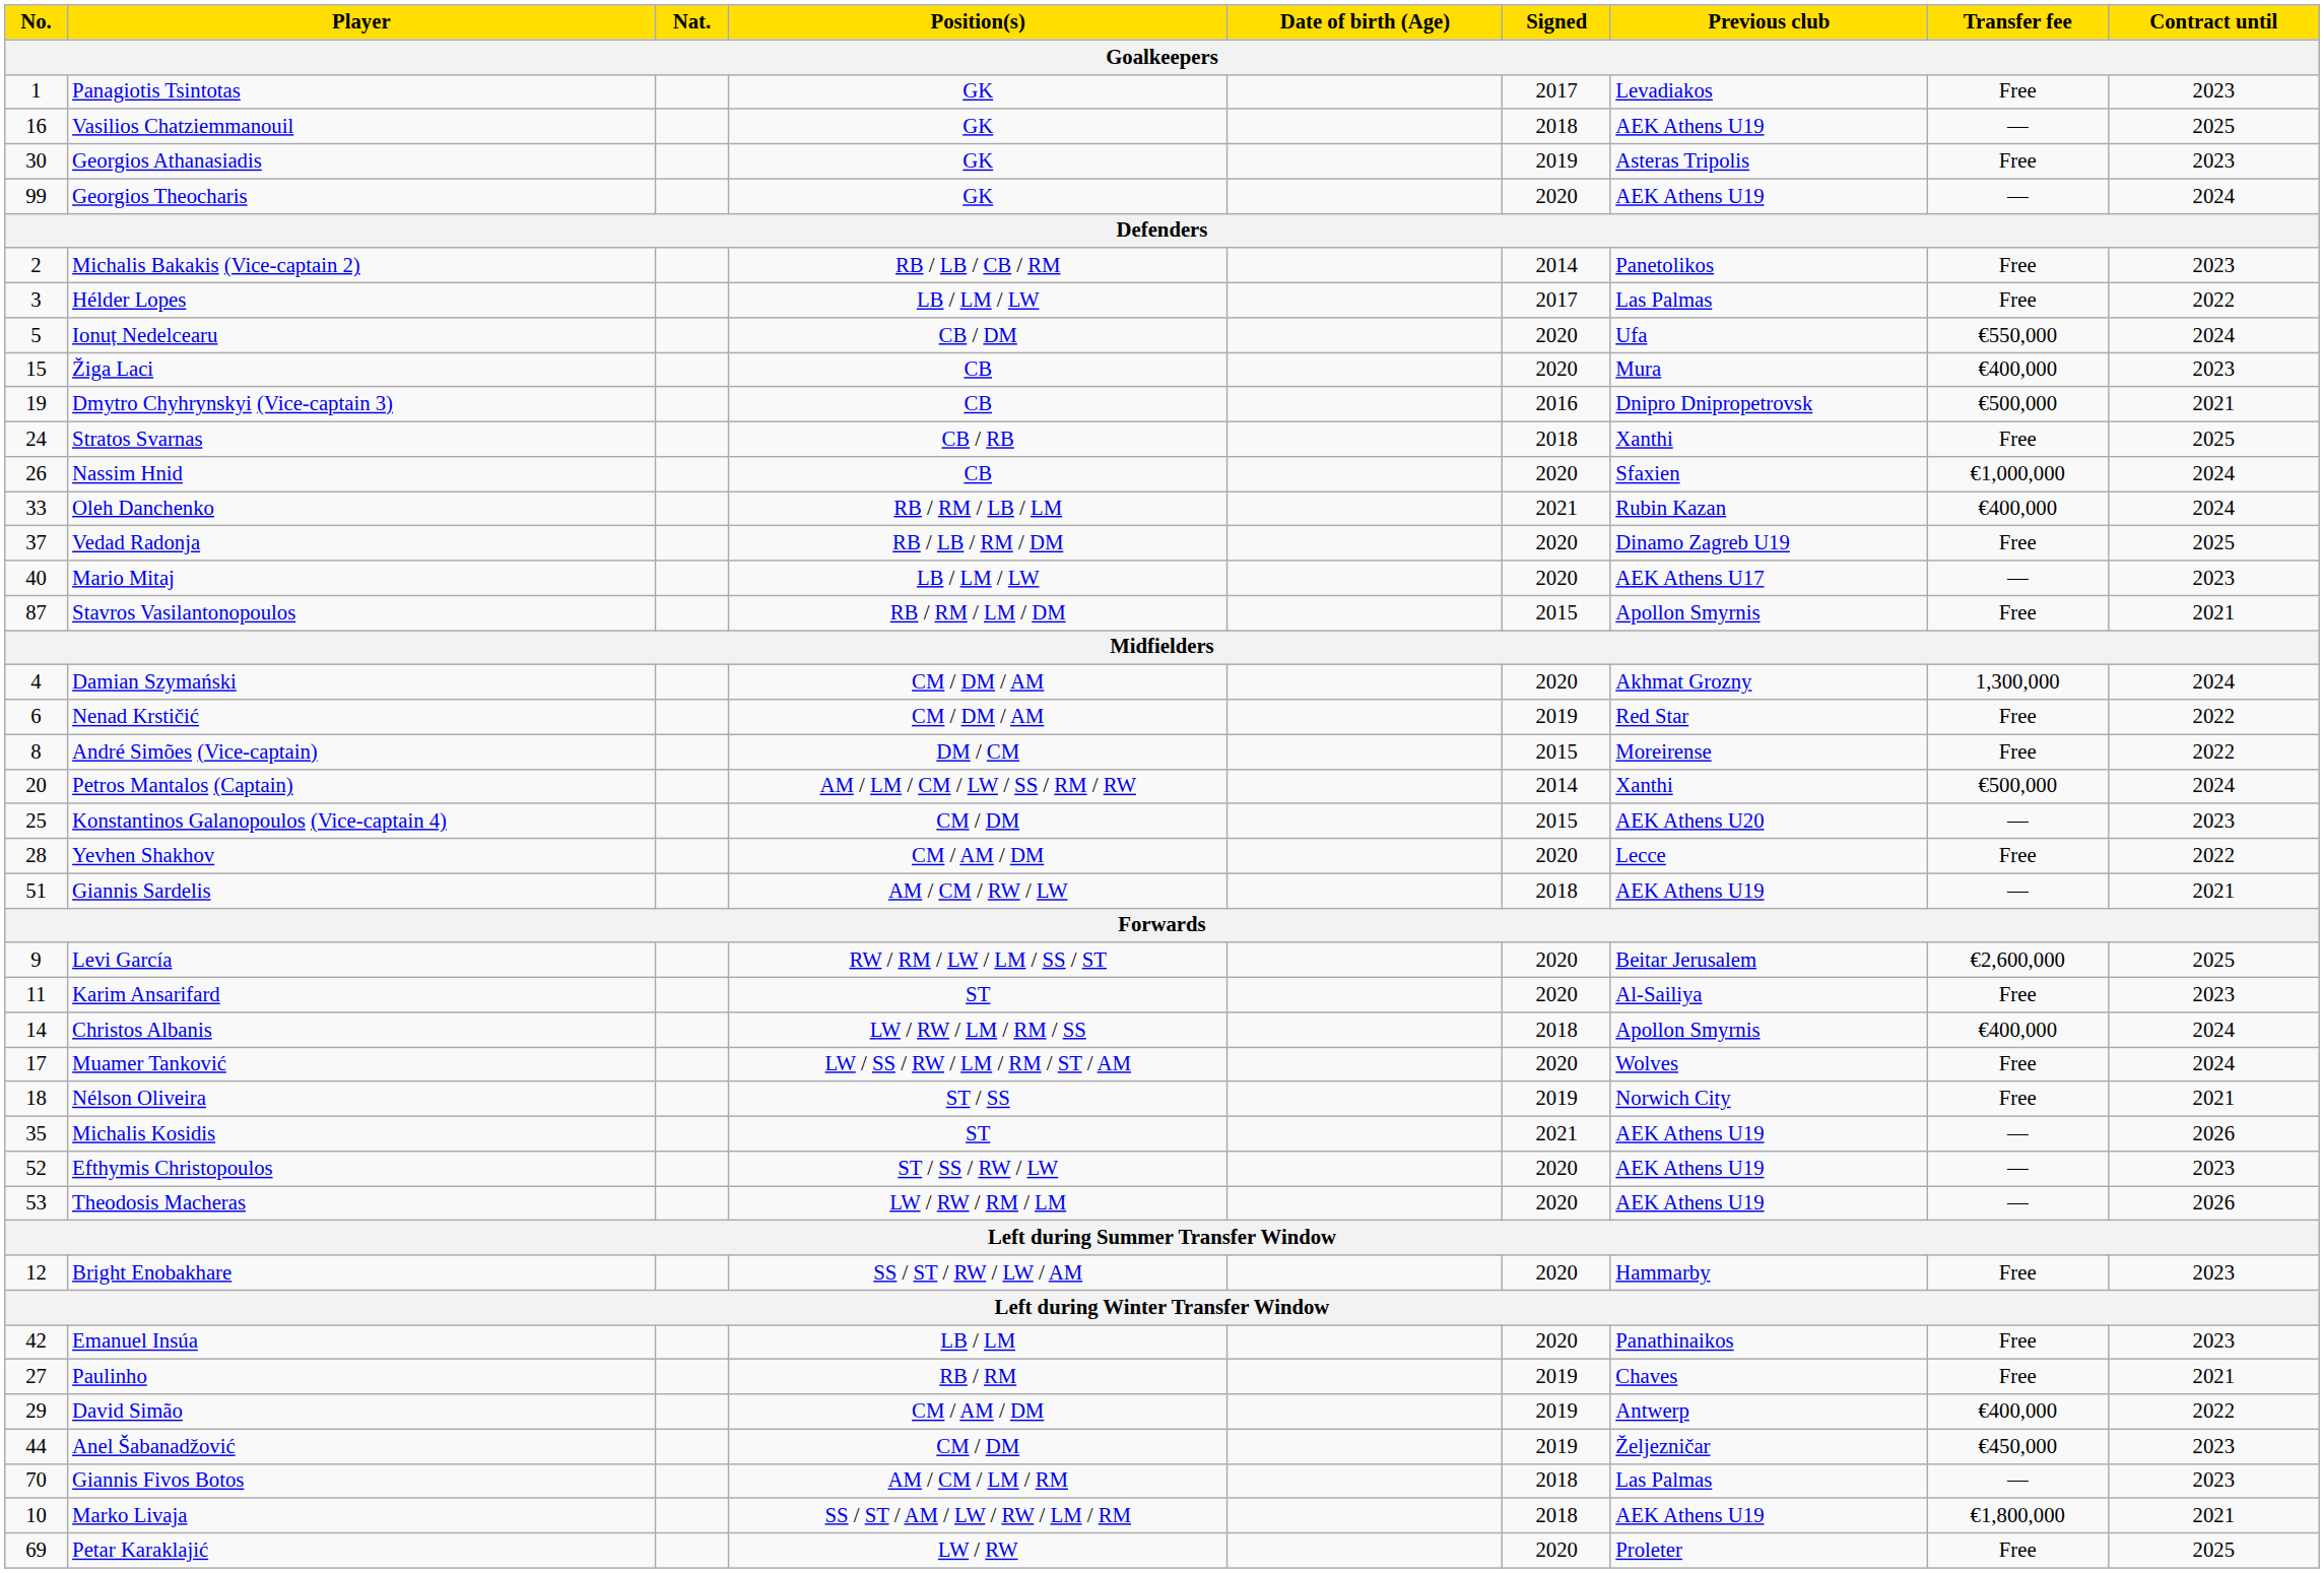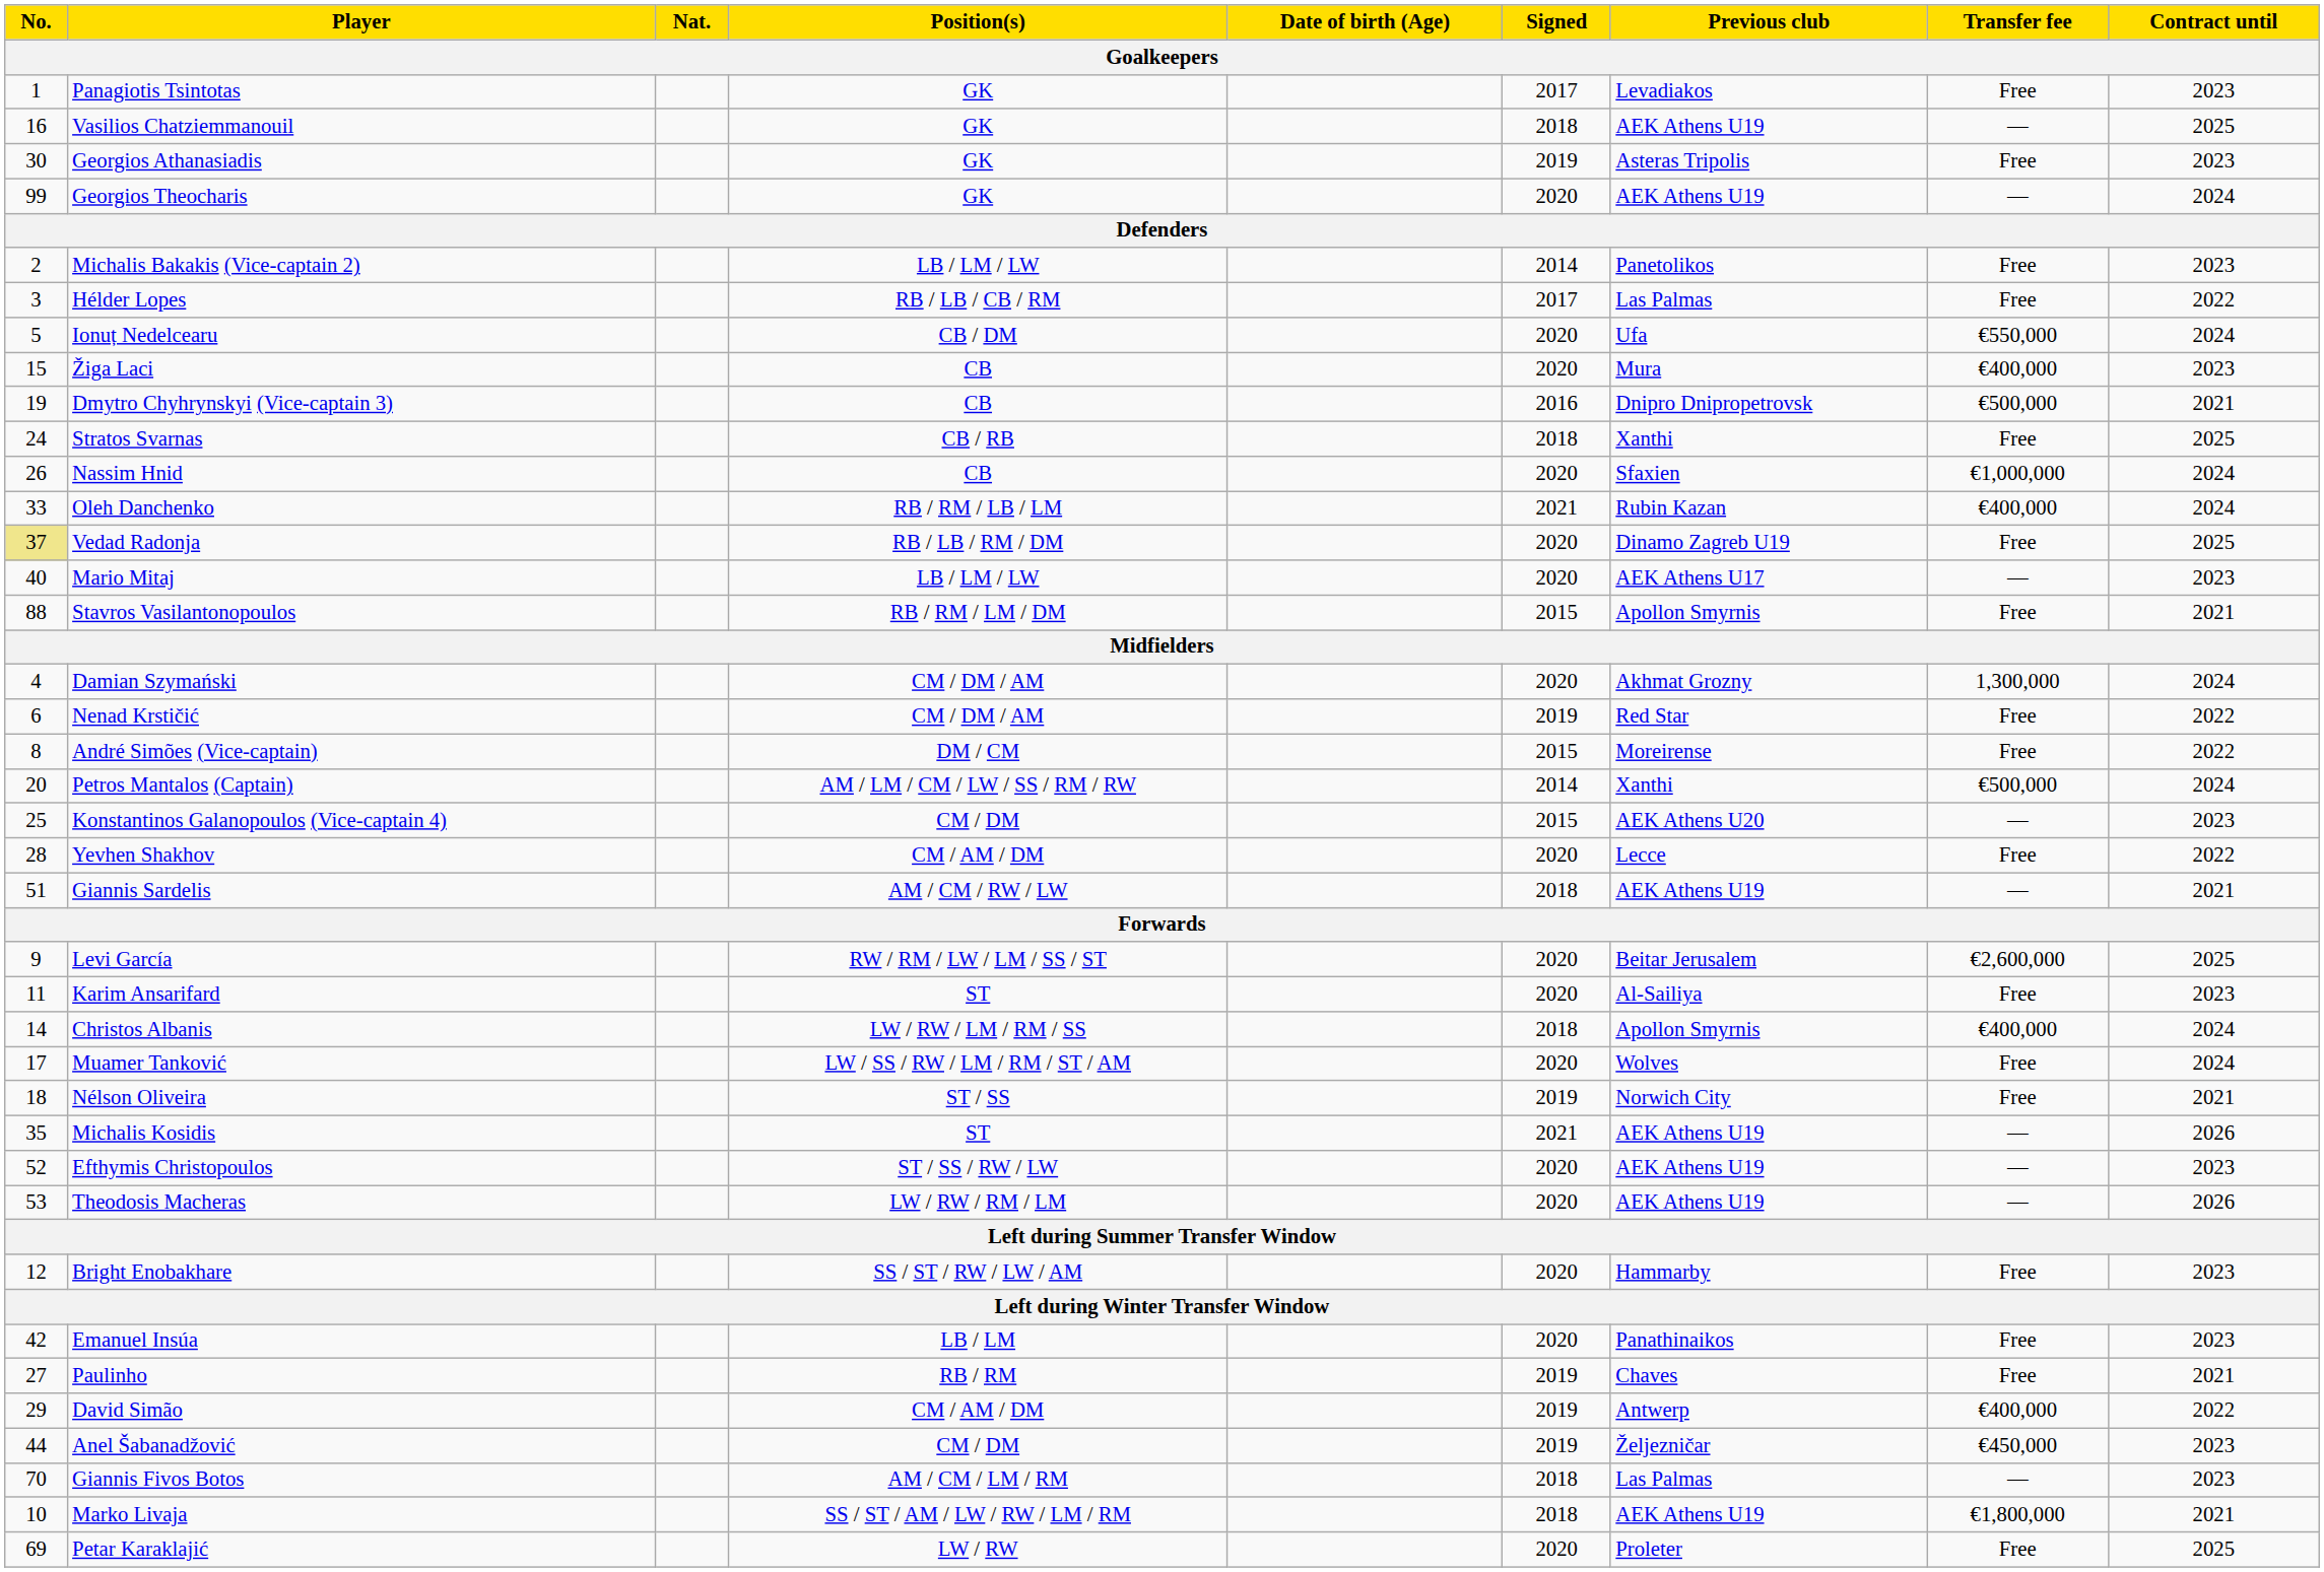Michalis Bakakis (Vice-captain 2) | Position(s): RB / LB / CB / RM -> LB / LM / LW
Hélder Lopes | Position(s): LB / LM / LW -> RB / LB / CB / RM
Vedad Radonja | No.: no background -> khaki background
Stavros Vasilantonopoulos | No.: 87 -> 88
